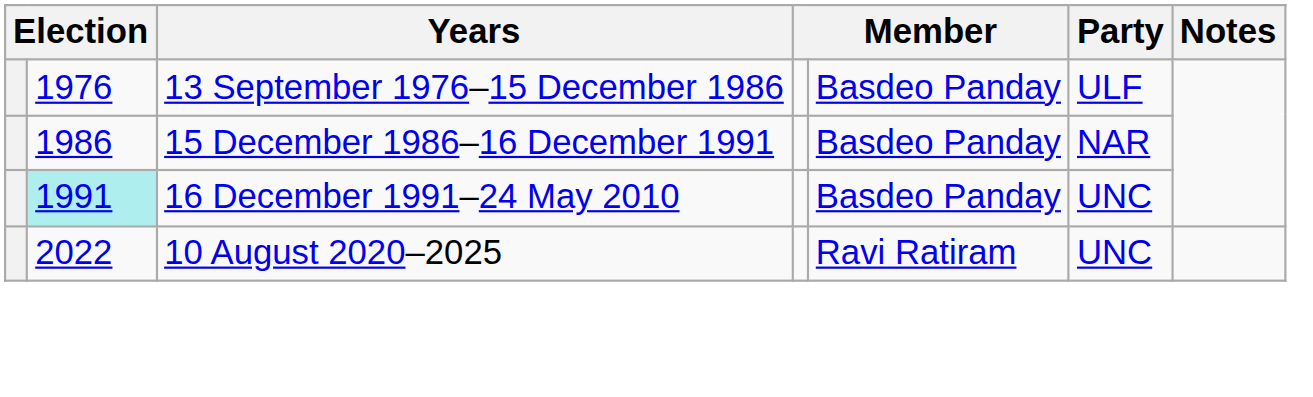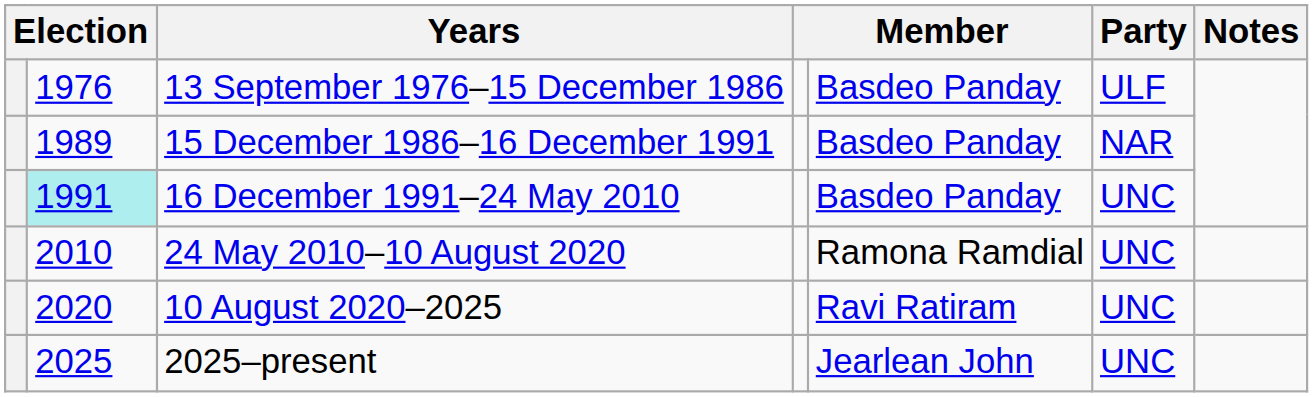15 December 1986–16 December 1991 | column 2: 1986 -> 1989
+ row: 2010 | 24 May 2010–10 August 2020 | Ramona Ramdial | UNC
10 August 2020–2025 | column 2: 2022 -> 2020
+ row: 2025 | 2025–present | Jearlean John | UNC
